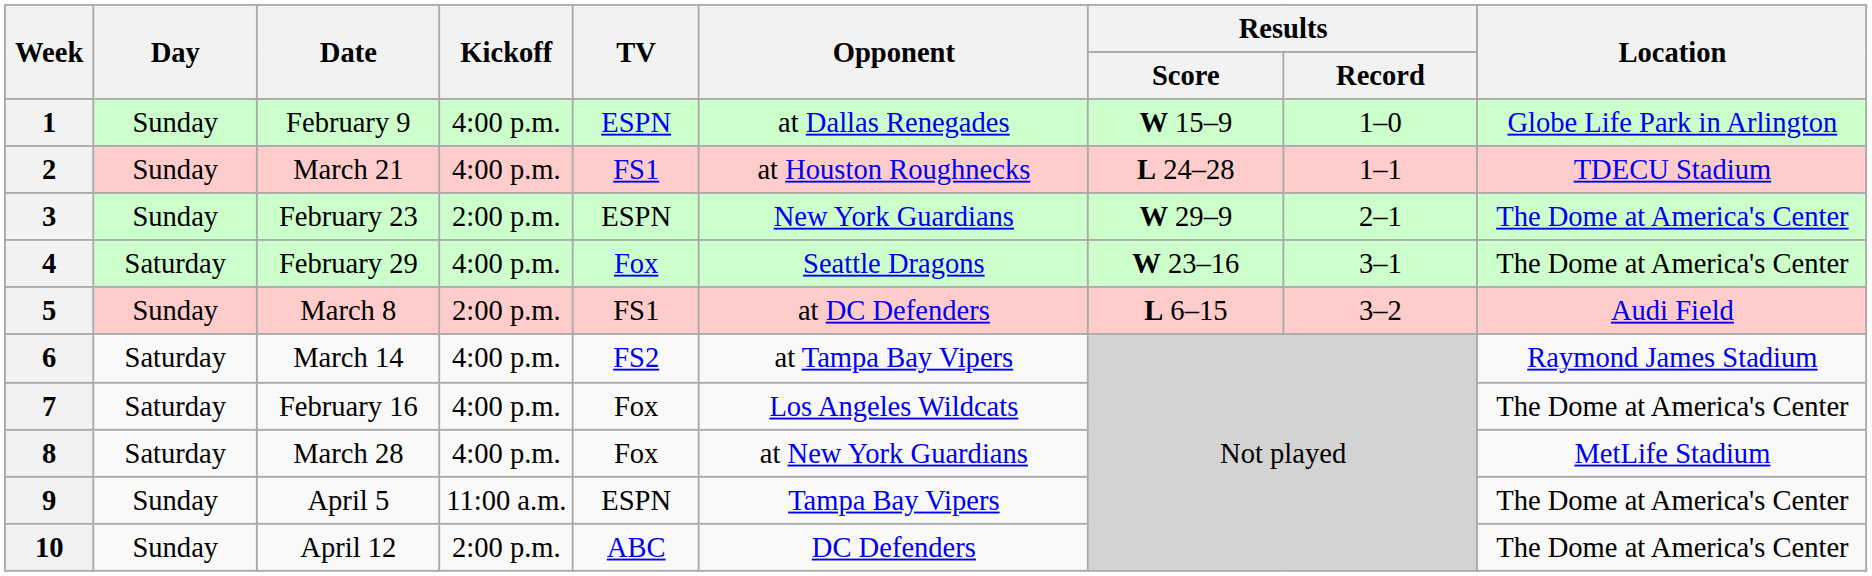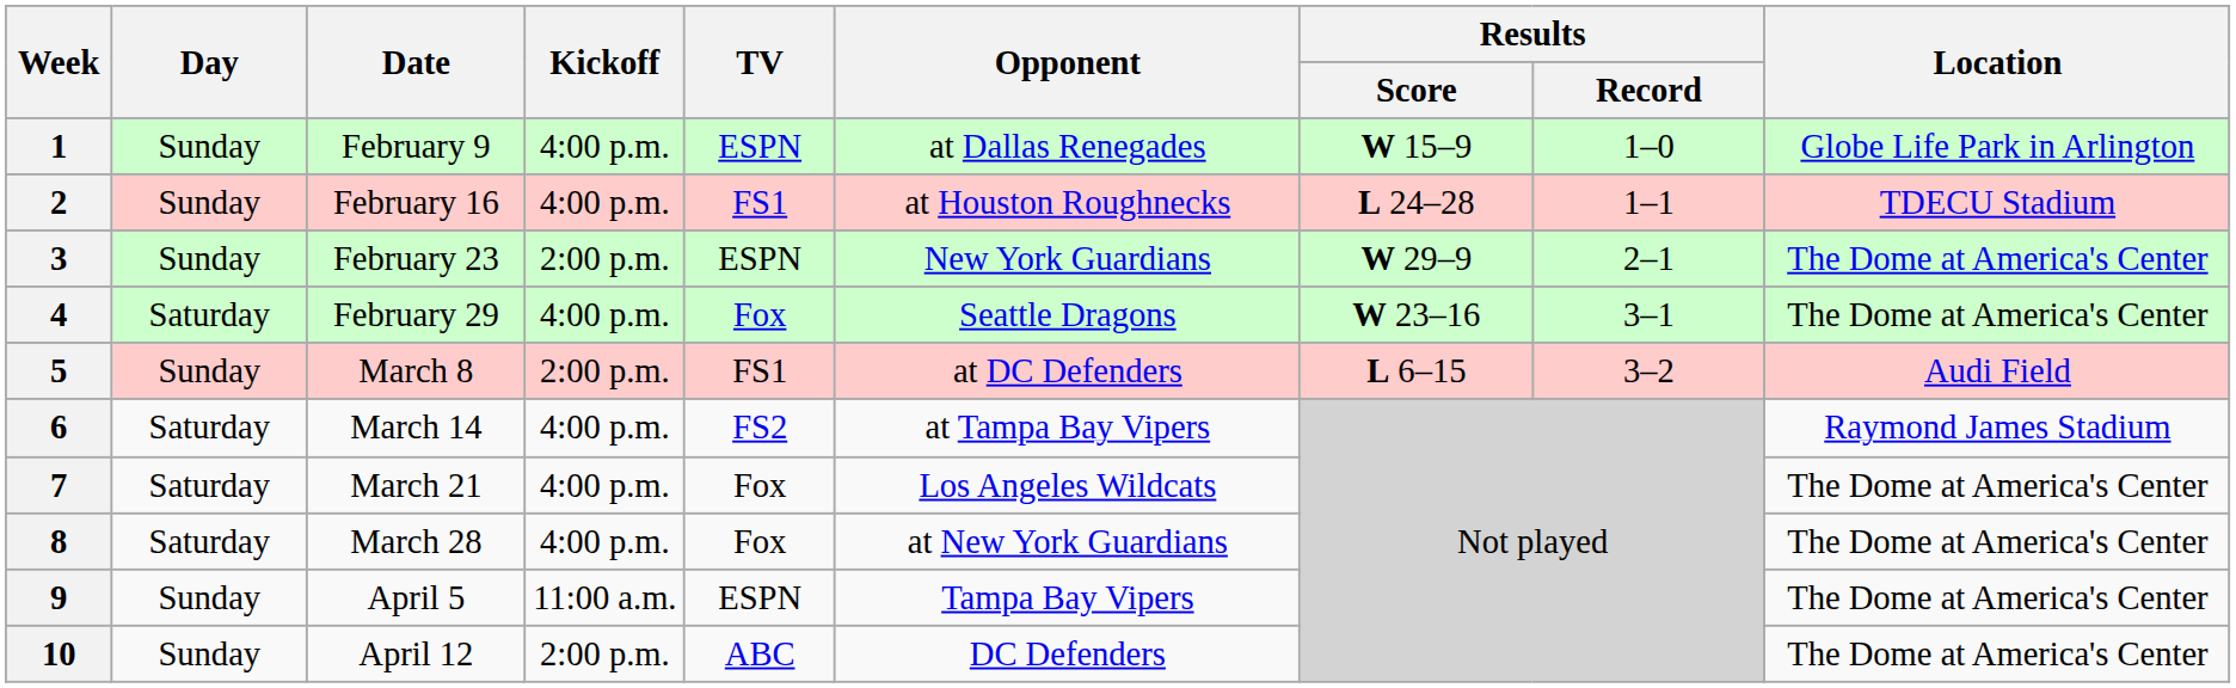2 | Date: March 21 -> February 16
7 | Date: February 16 -> March 21
8 | Location: MetLife Stadium -> The Dome at America's Center
